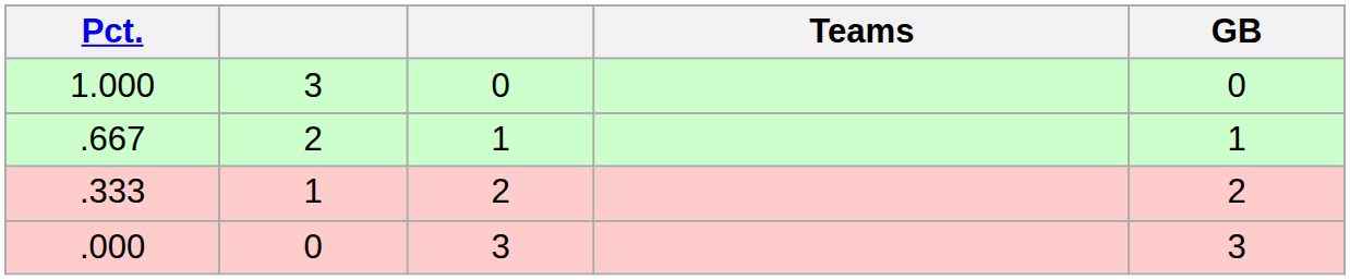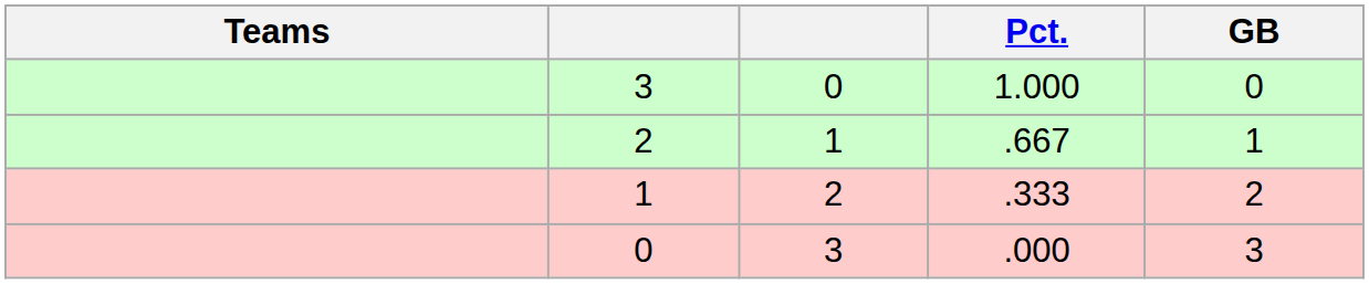columns swapped: Teams <-> Pct.
